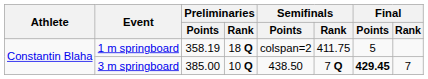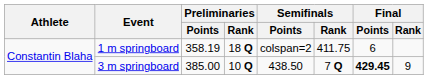1 m springboard | Final / Points: 5 -> 6
3 m springboard | Final / Rank: 7 -> 9
